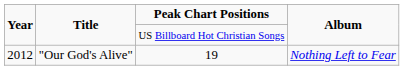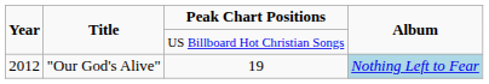2012 | Album: no background -> lightblue background
